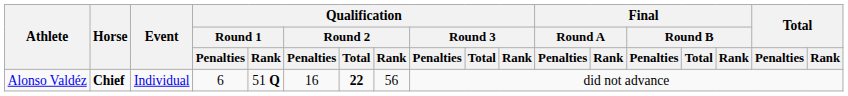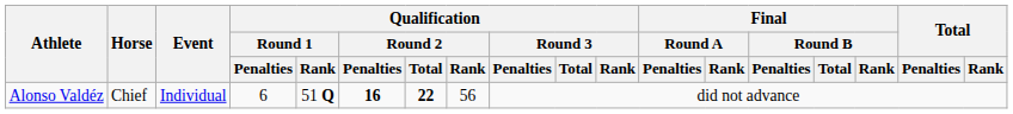Alonso Valdéz | Horse: bold -> normal
Alonso Valdéz | Qualification / Round 2 / Penalties: normal -> bold
